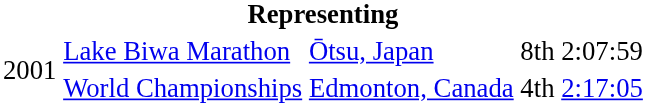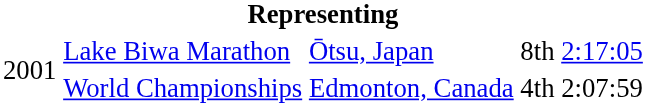Lake Biwa Marathon | column 5: 2:07:59 -> 2:17:05
World Championships | column 5: 2:17:05 -> 2:07:59
